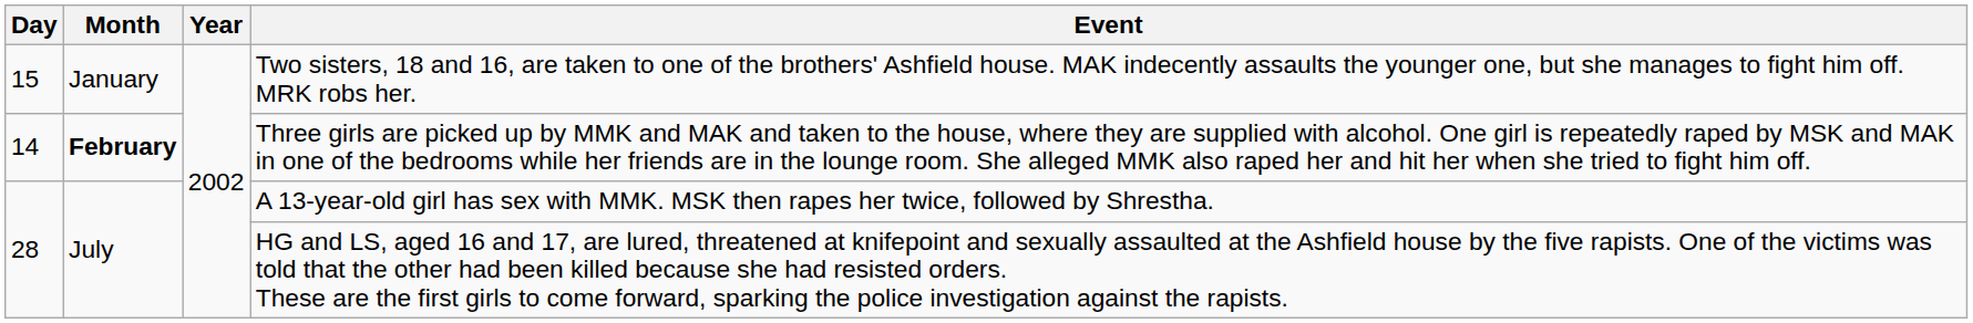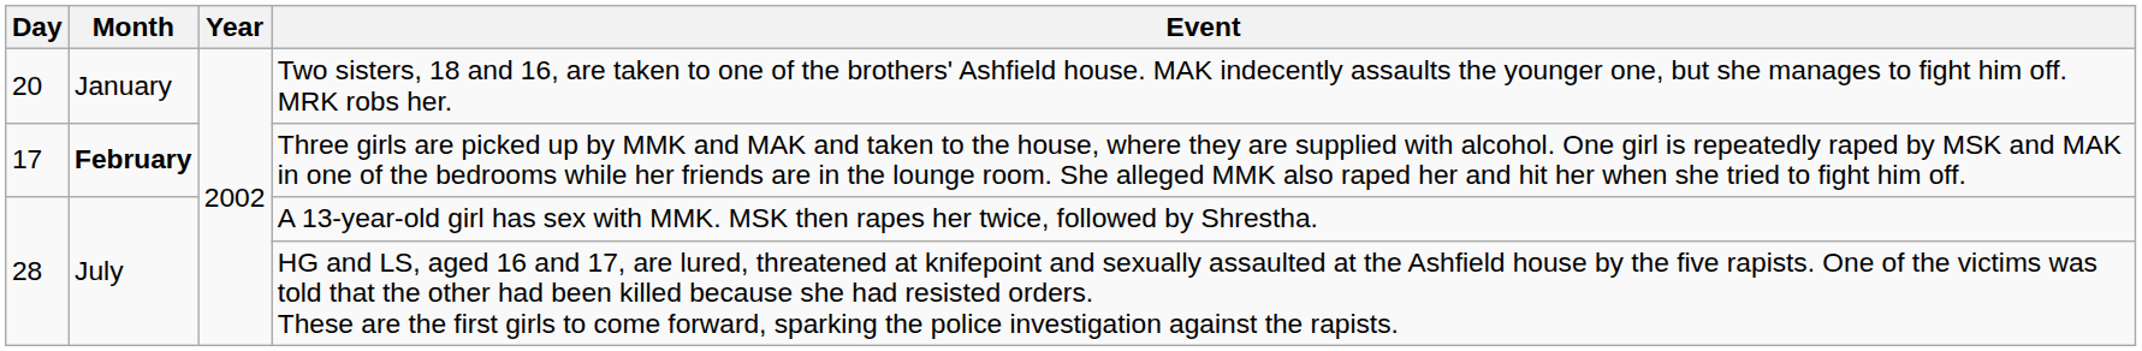row 2 | Day: 15 -> 20
row 3 | Day: 14 -> 17
